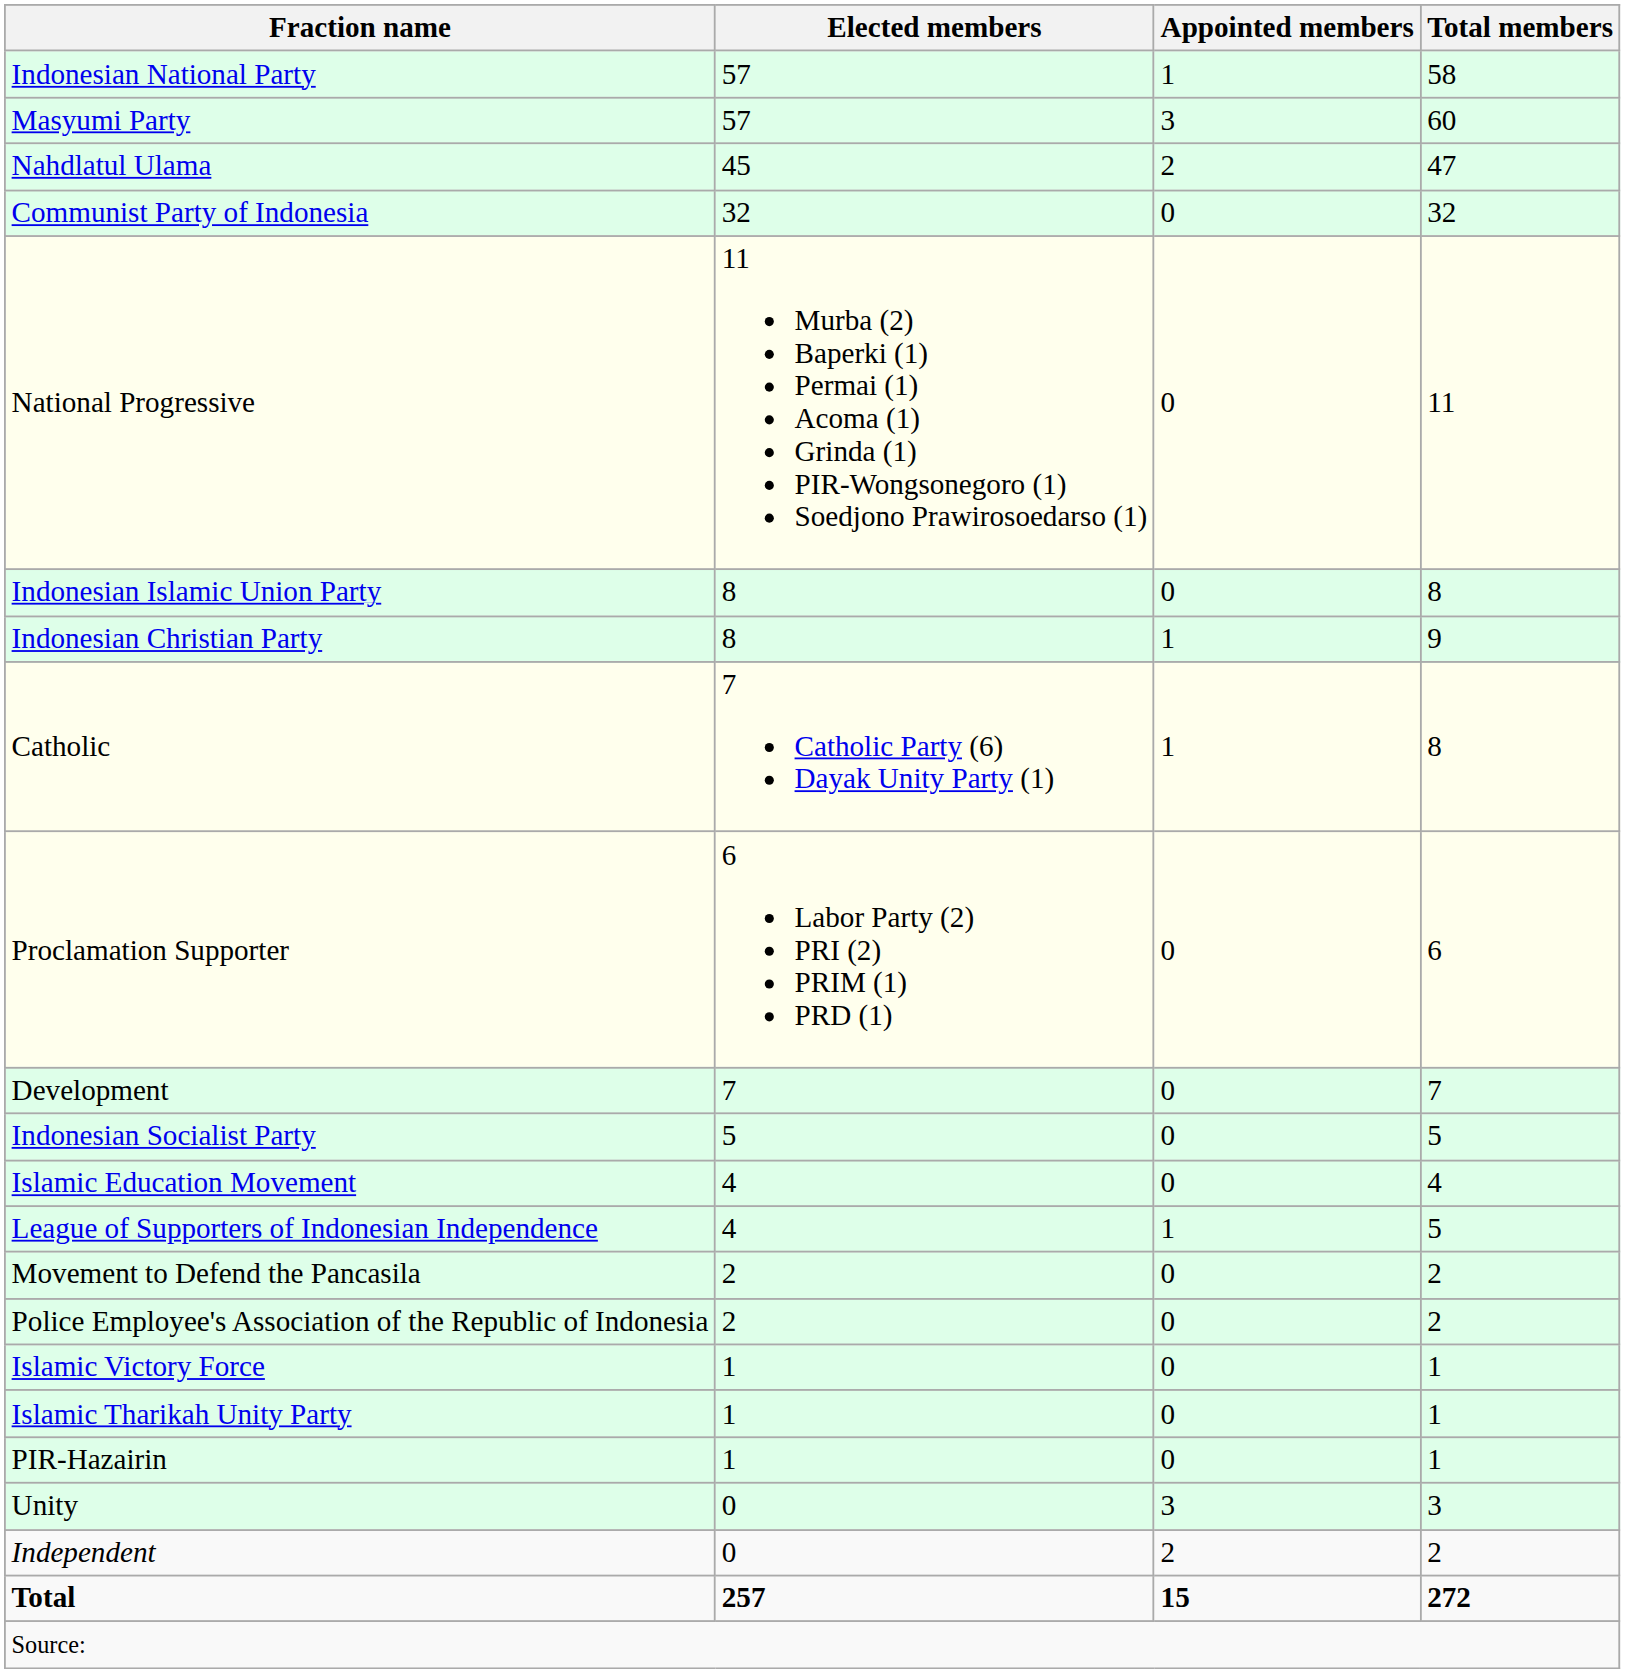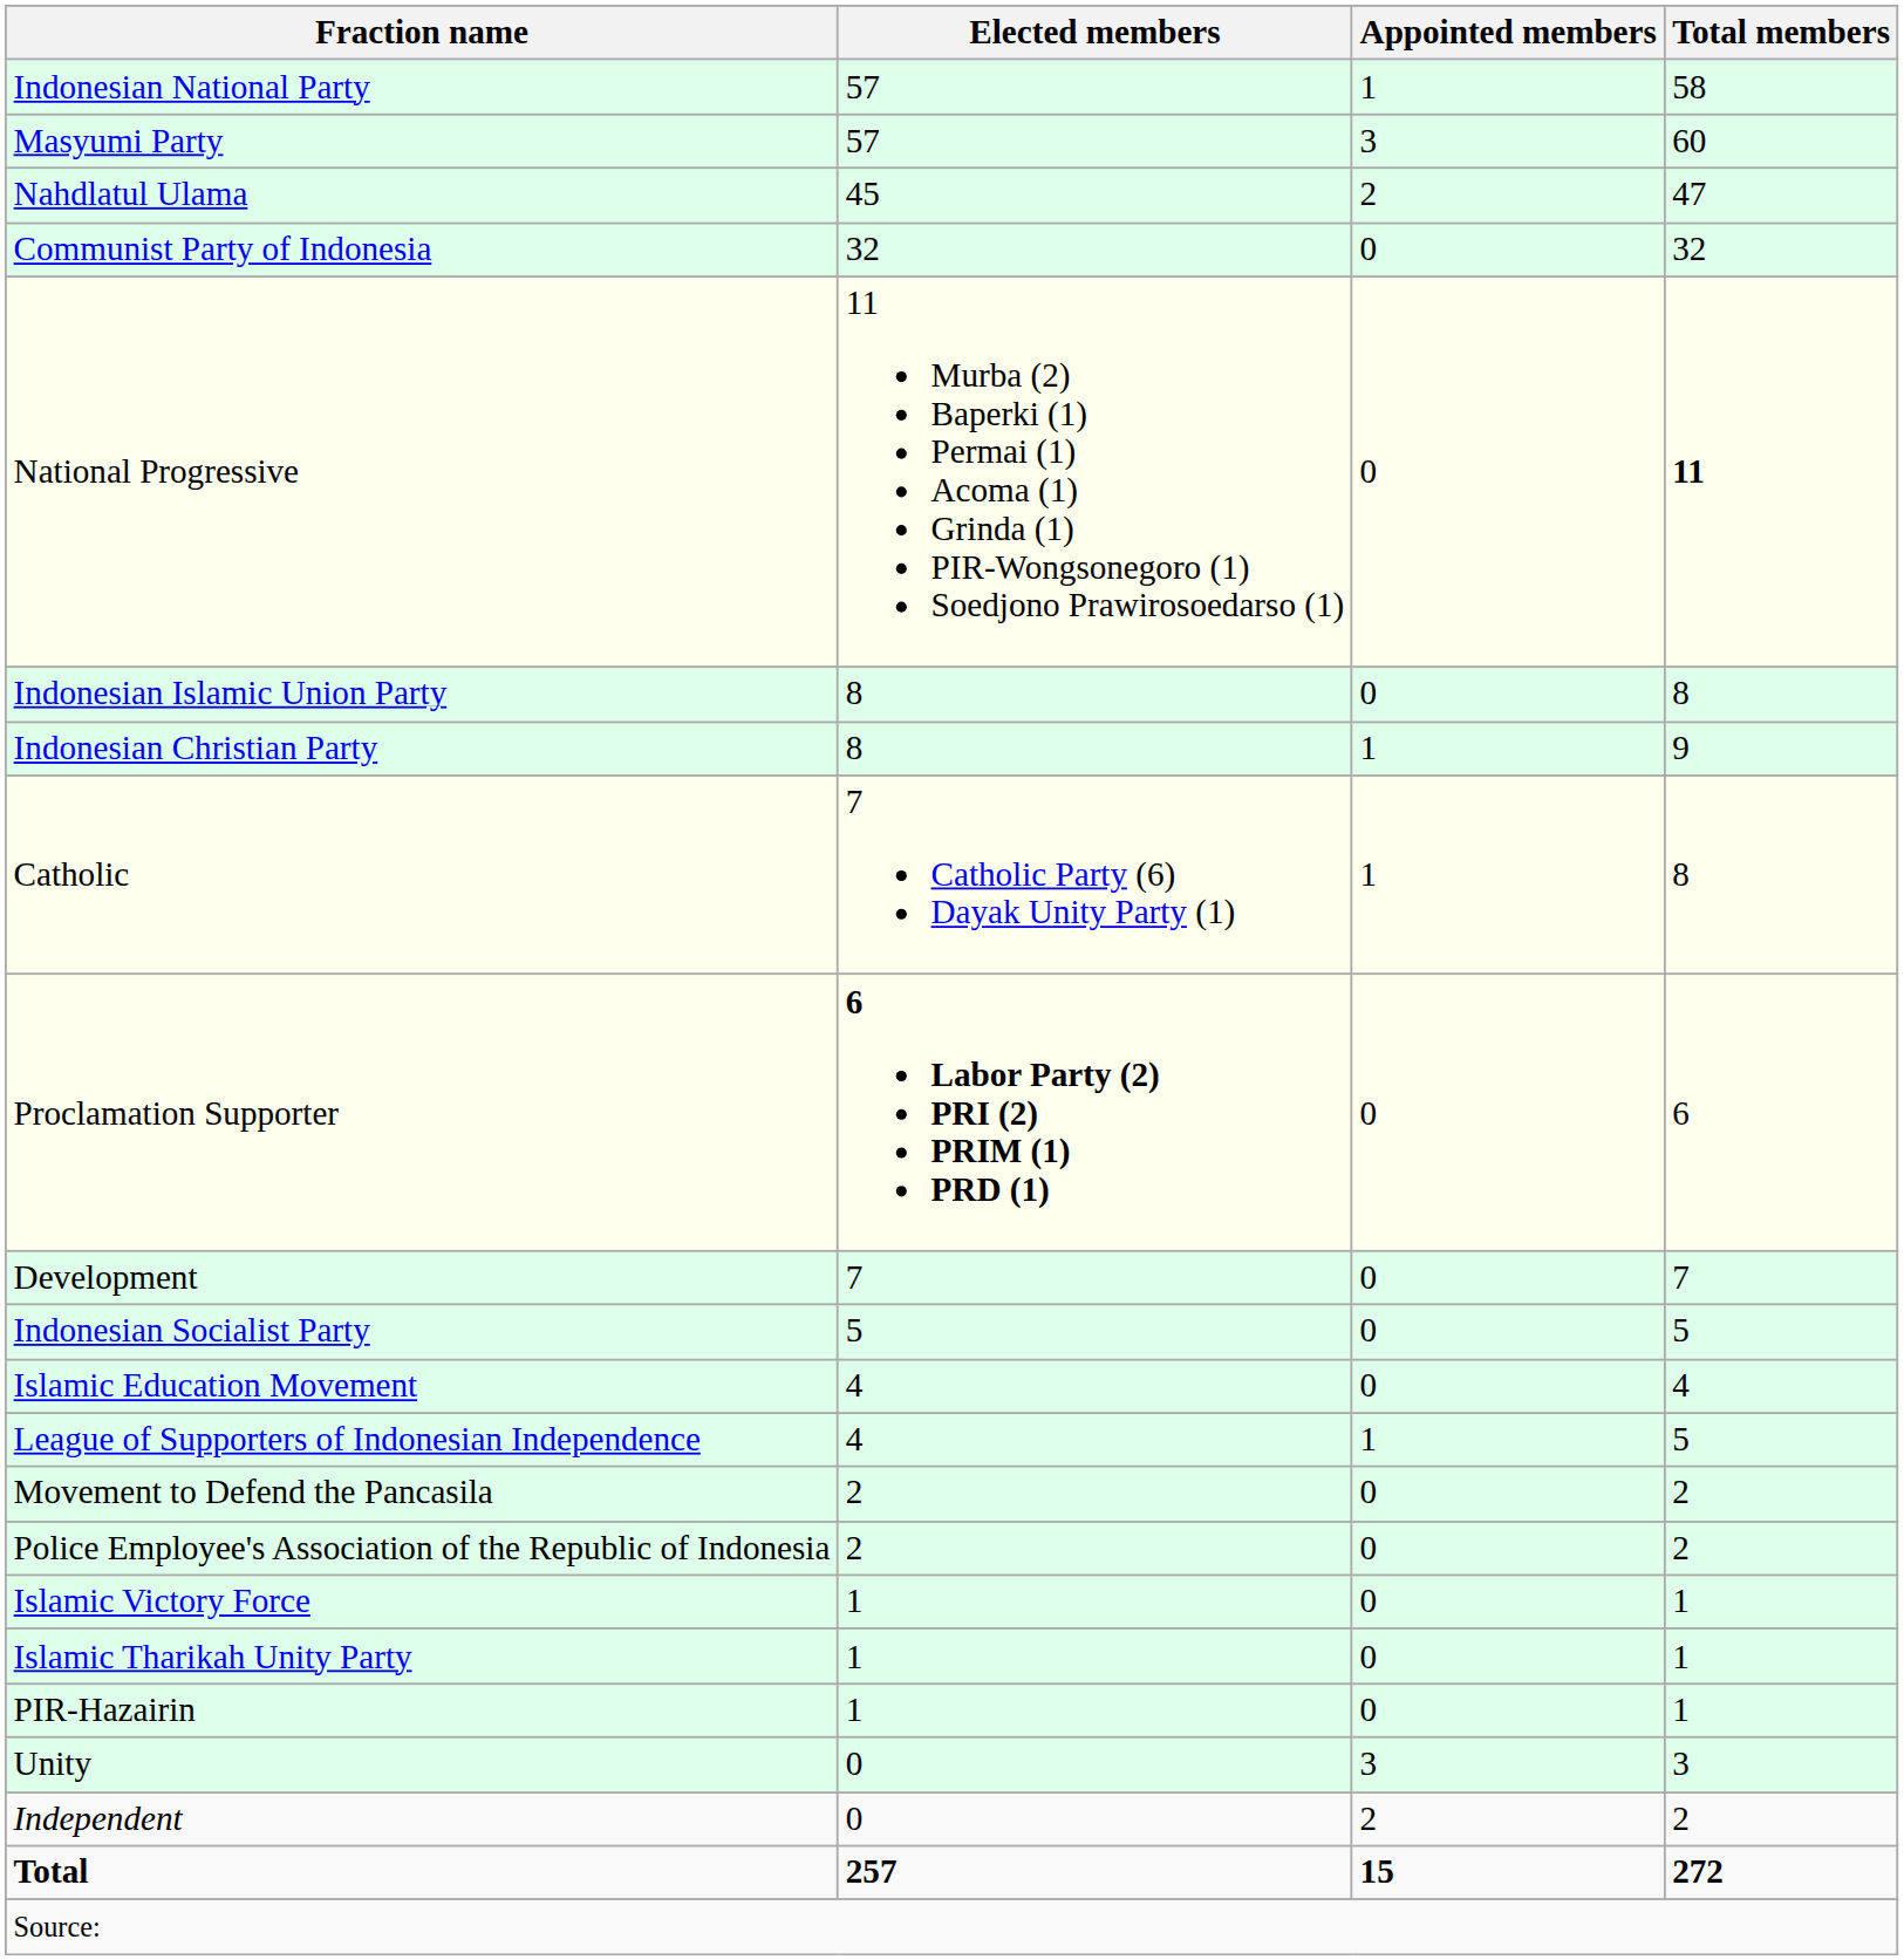National Progressive | Total members: normal -> bold
Proclamation Supporter | Elected members: normal -> bold
